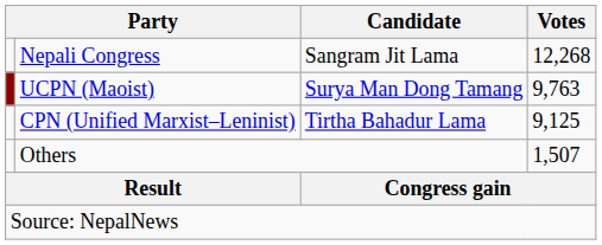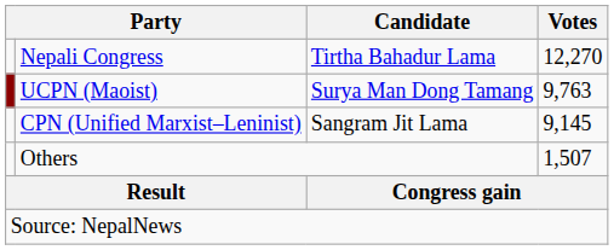Nepali Congress | Candidate: Sangram Jit Lama -> Tirtha Bahadur Lama
Nepali Congress | Votes: 12,268 -> 12,270
CPN (Unified Marxist–Leninist) | Candidate: Tirtha Bahadur Lama -> Sangram Jit Lama
CPN (Unified Marxist–Leninist) | Votes: 9,125 -> 9,145
